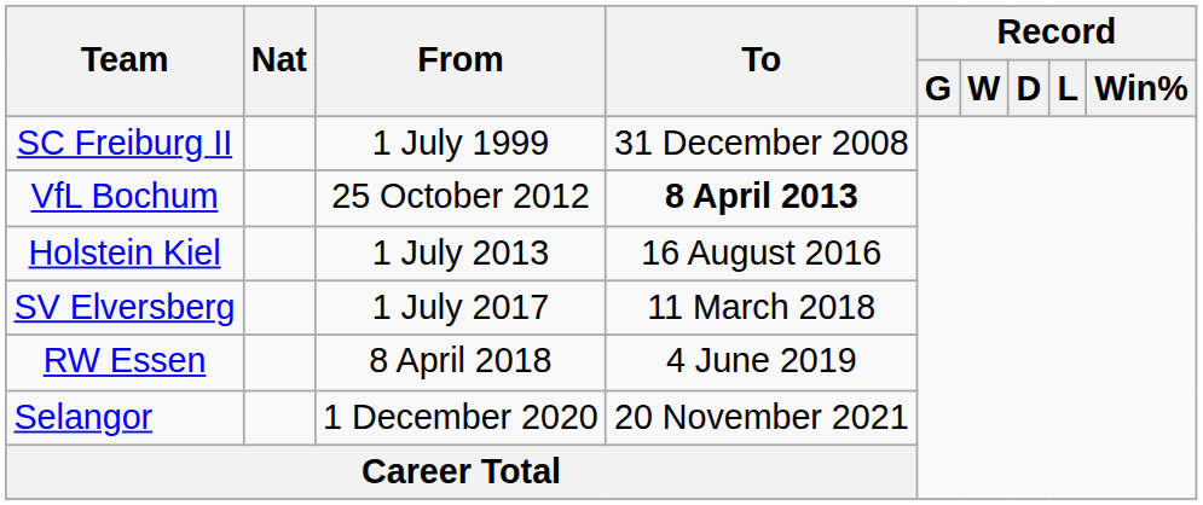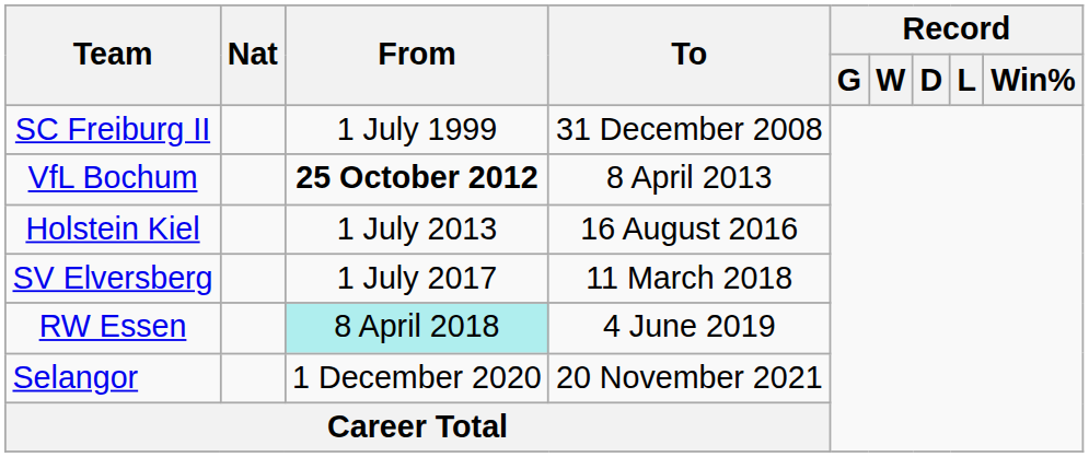VfL Bochum | From: normal -> bold
VfL Bochum | To: bold -> normal
RW Essen | From: no background -> paleturquoise background
